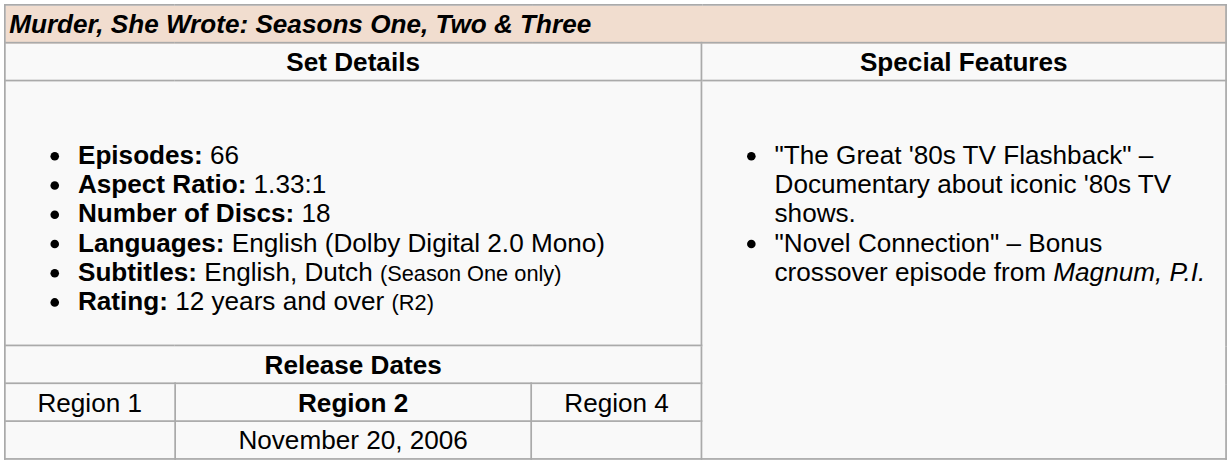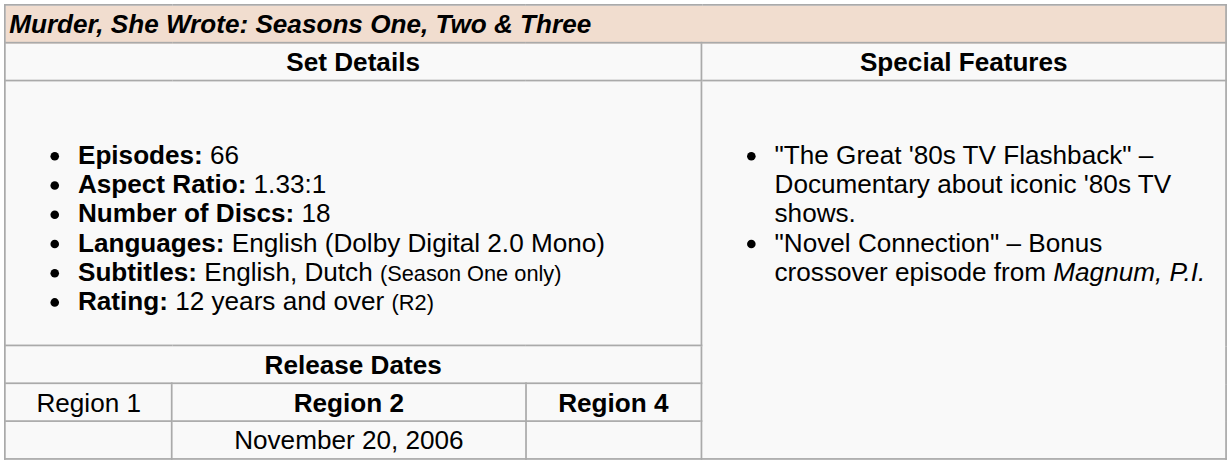Region 1 | column 3: normal -> bold
